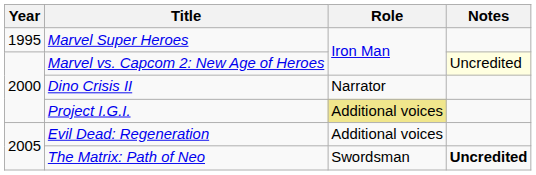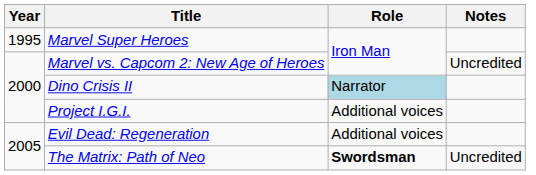Marvel vs. Capcom 2: New Age of Heroes | Notes: lightyellow background -> no background
Dino Crisis II | Role: no background -> lightblue background
Project I.G.I. | Role: khaki background -> no background
The Matrix: Path of Neo | Role: normal -> bold
The Matrix: Path of Neo | Notes: bold -> normal
